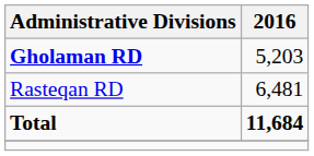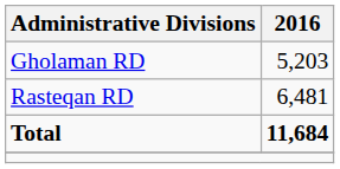row 2 | Administrative Divisions: bold -> normal
